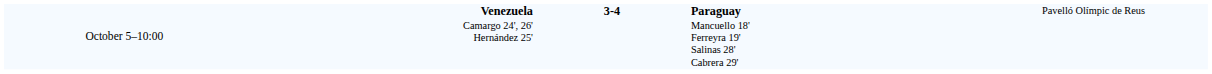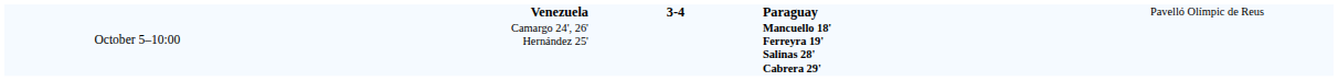Camargo 24', 26' Hernández 25' | column 4: normal -> bold
